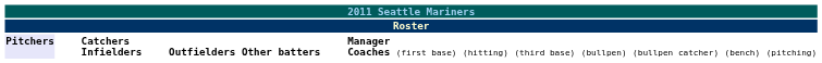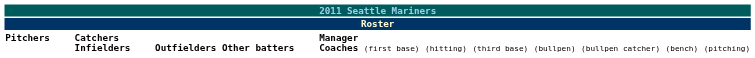Pitchers | column 1: lavender background -> no background
